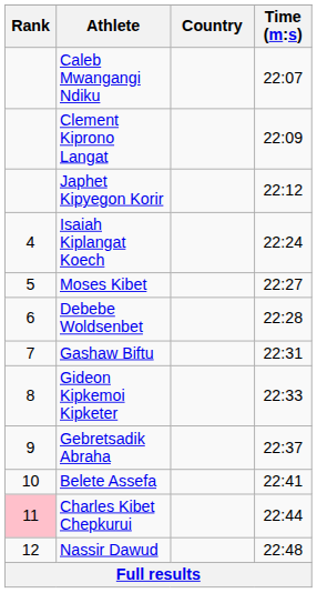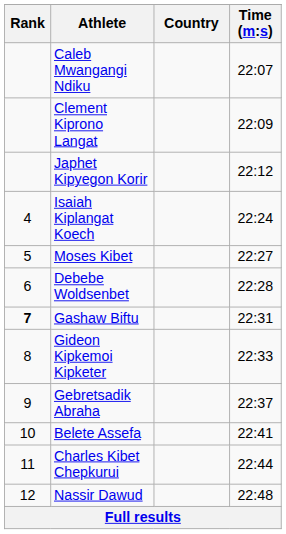Gashaw Biftu | Rank: normal -> bold
Charles Kibet Chepkurui | Rank: pink background -> no background
